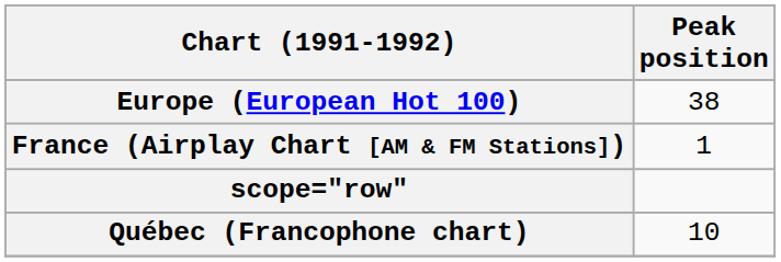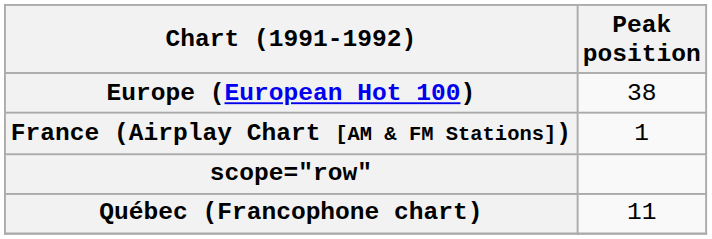Québec (Francophone chart) | Peak position: 10 -> 11
